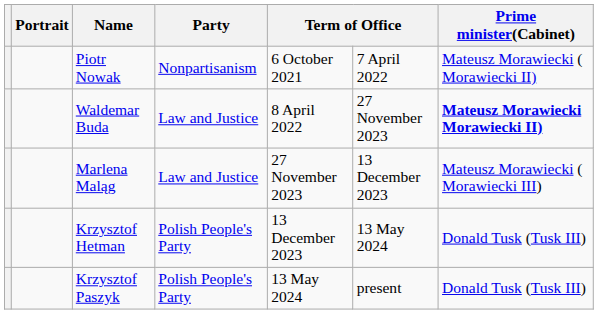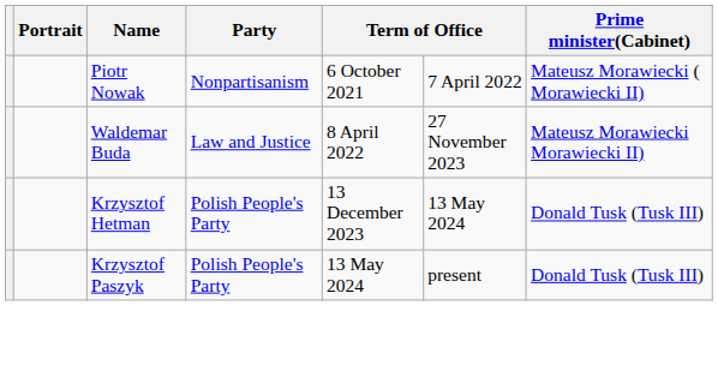Waldemar Buda | Prime minister(Cabinet): bold -> normal
- row: Marlena Maląg | Law and Justice | 27 November 2023 | 13 December 2023 | Mateusz Morawiecki ( Morawiecki III)
